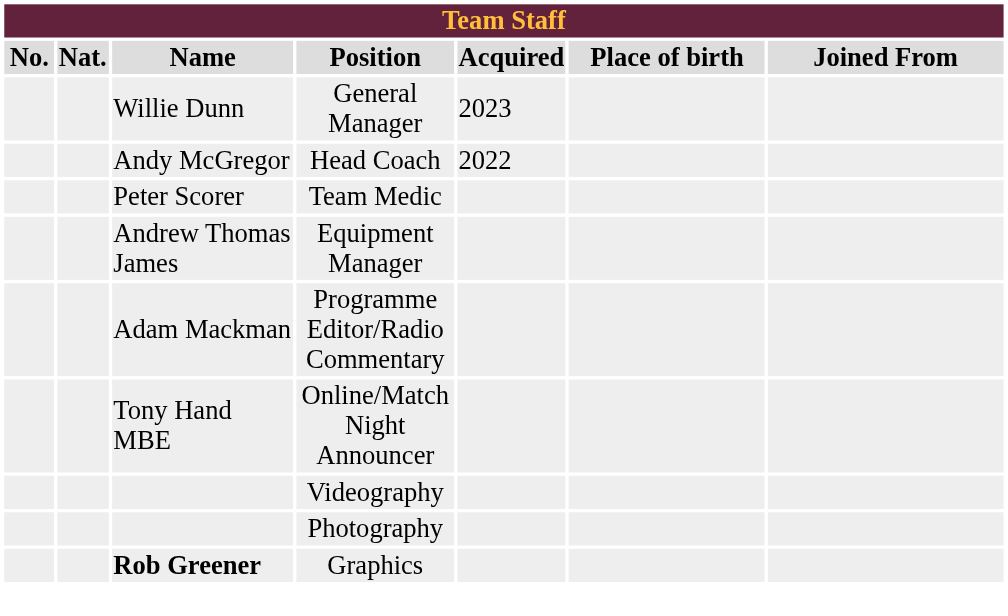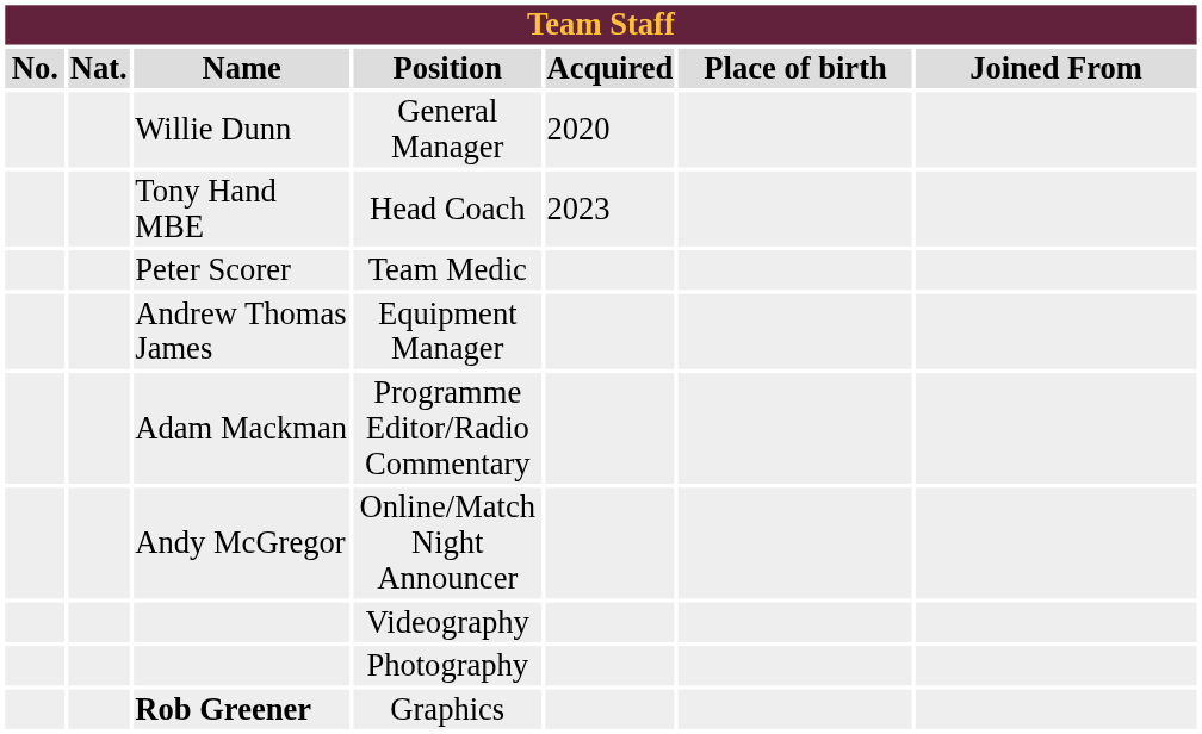General Manager | Acquired: 2023 -> 2020
Head Coach | Name: Andy McGregor -> Tony Hand MBE
Head Coach | Acquired: 2022 -> 2023
Online/Match Night Announcer | Name: Tony Hand MBE -> Andy McGregor
